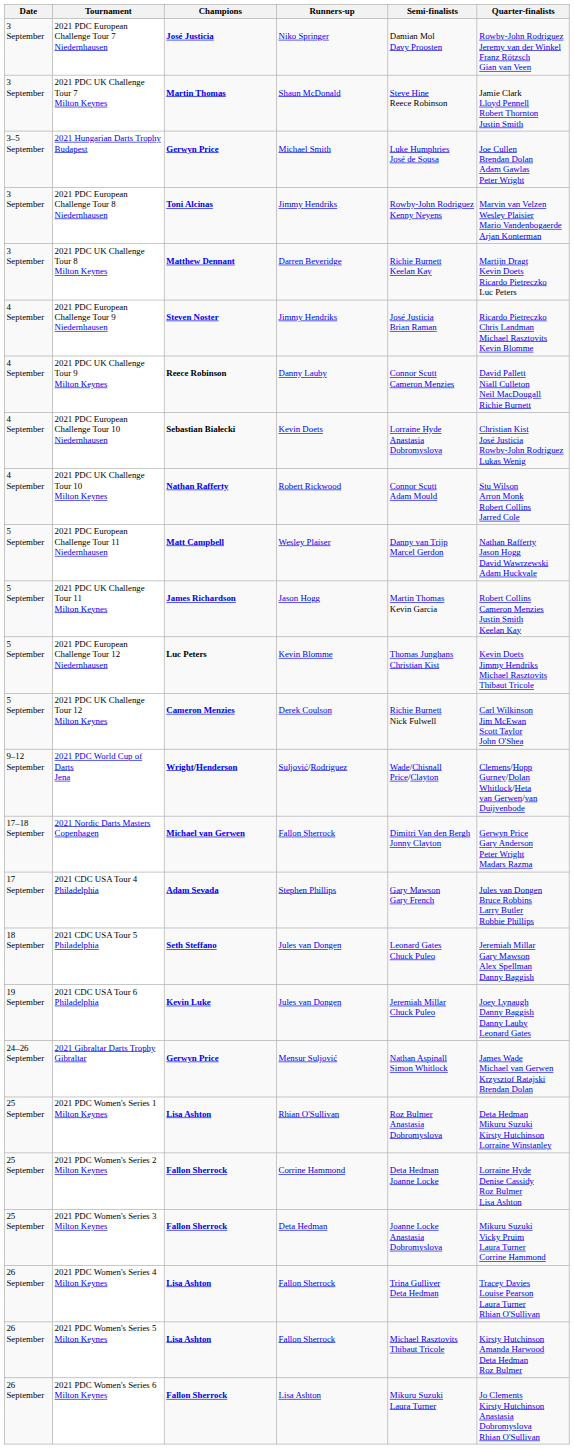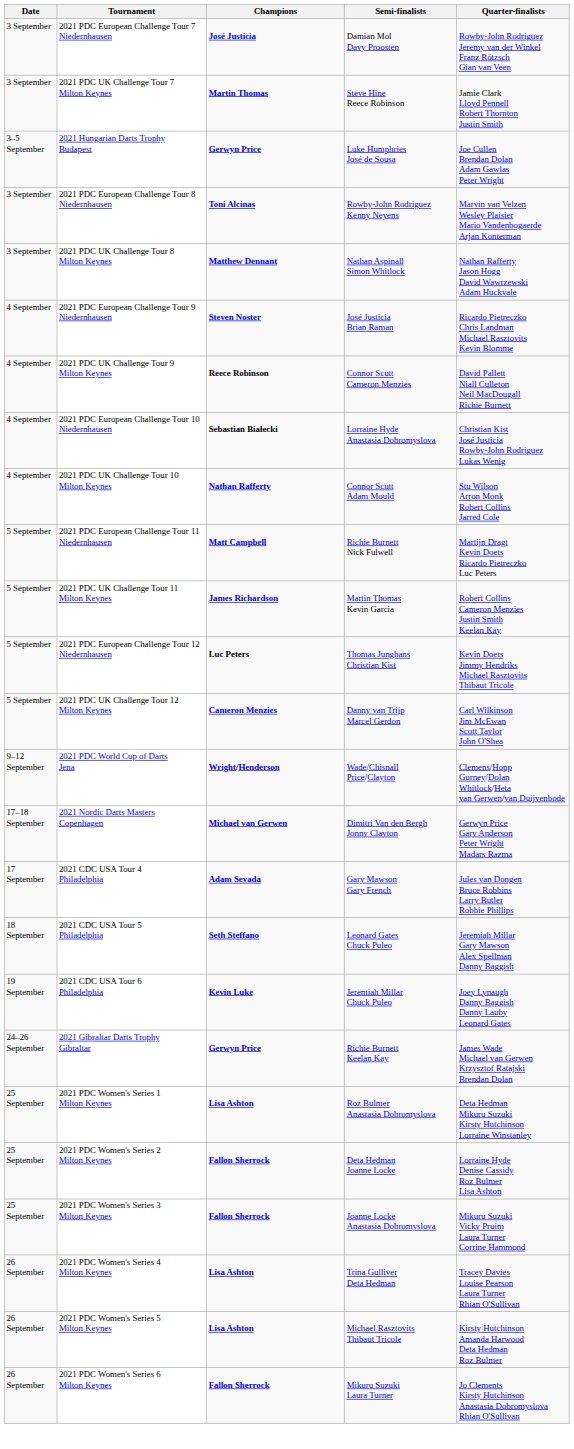- column: Runners-up | Niko Springer | Shaun McDonald | Michael Smith | Jimmy Hendriks | Darren Beveridge | Jimmy Hendriks | Danny Lauby | Kevin Doets | Robert Rickwood | Wesley Plaiser | Jason Hogg | Kevin Blomme | Derek Coulson | Suljović/Rodriguez | Fallon Sherrock | Stephen Phillips | Jules van Dongen | Jules van Dongen | Mensur Suljović | Rhian O'Sullivan | Corrine Hammond | Deta Hedman | Fallon Sherrock | Fallon Sherrock | Lisa Ashton
2021 PDC UK Challenge Tour 8 Milton Keynes | Semi-finalists: Richie Burnett Keelan Kay -> Nathan Aspinall Simon Whitlock
2021 PDC UK Challenge Tour 8 Milton Keynes | Quarter-finalists: Martijn Dragt Kevin Doets Ricardo Pietreczko Luc Peters -> Nathan Rafferty Jason Hogg David Wawrzewski Adam Huckvale
2021 PDC European Challenge Tour 11 Niedernhausen | Semi-finalists: Danny van Trijp Marcel Gerdon -> Richie Burnett Nick Fulwell
2021 PDC European Challenge Tour 11 Niedernhausen | Quarter-finalists: Nathan Rafferty Jason Hogg David Wawrzewski Adam Huckvale -> Martijn Dragt Kevin Doets Ricardo Pietreczko Luc Peters
2021 PDC UK Challenge Tour 12 Milton Keynes | Semi-finalists: Richie Burnett Nick Fulwell -> Danny van Trijp Marcel Gerdon
2021 Gibraltar Darts Trophy Gibraltar | Semi-finalists: Nathan Aspinall Simon Whitlock -> Richie Burnett Keelan Kay
